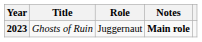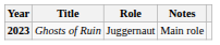2023 | Notes: bold -> normal
